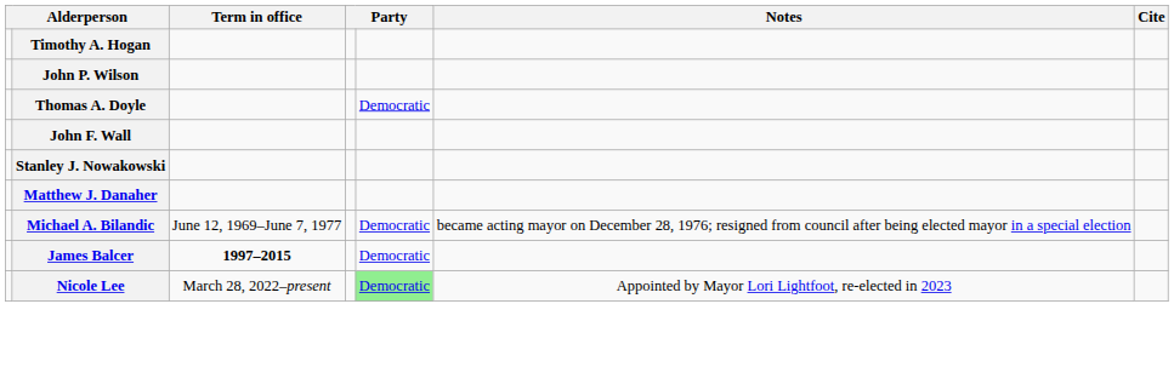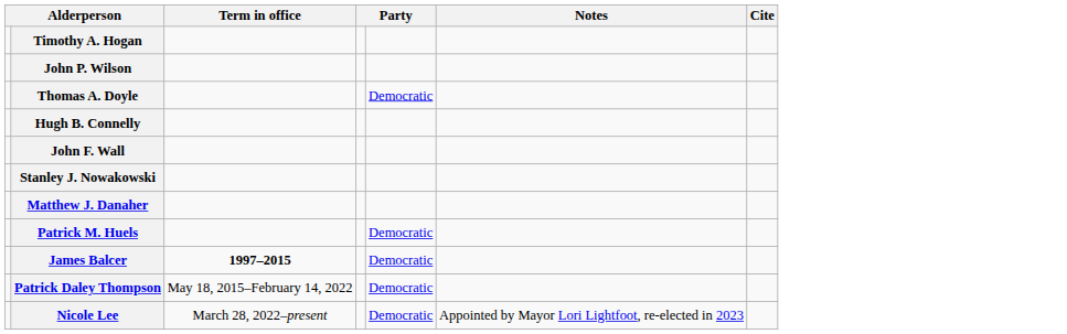+ row: Hugh B. Connelly
- row: Michael A. Bilandic | June 12, 1969–June 7, 1977 | Democratic | became acting mayor on December 28, 1976; resigned from council after being elected mayor in a special election
+ row: Patrick M. Huels | Democratic
+ row: Patrick Daley Thompson | May 18, 2015–February 14, 2022 | Democratic
Nicole Lee | column 5: lightgreen background -> no background
